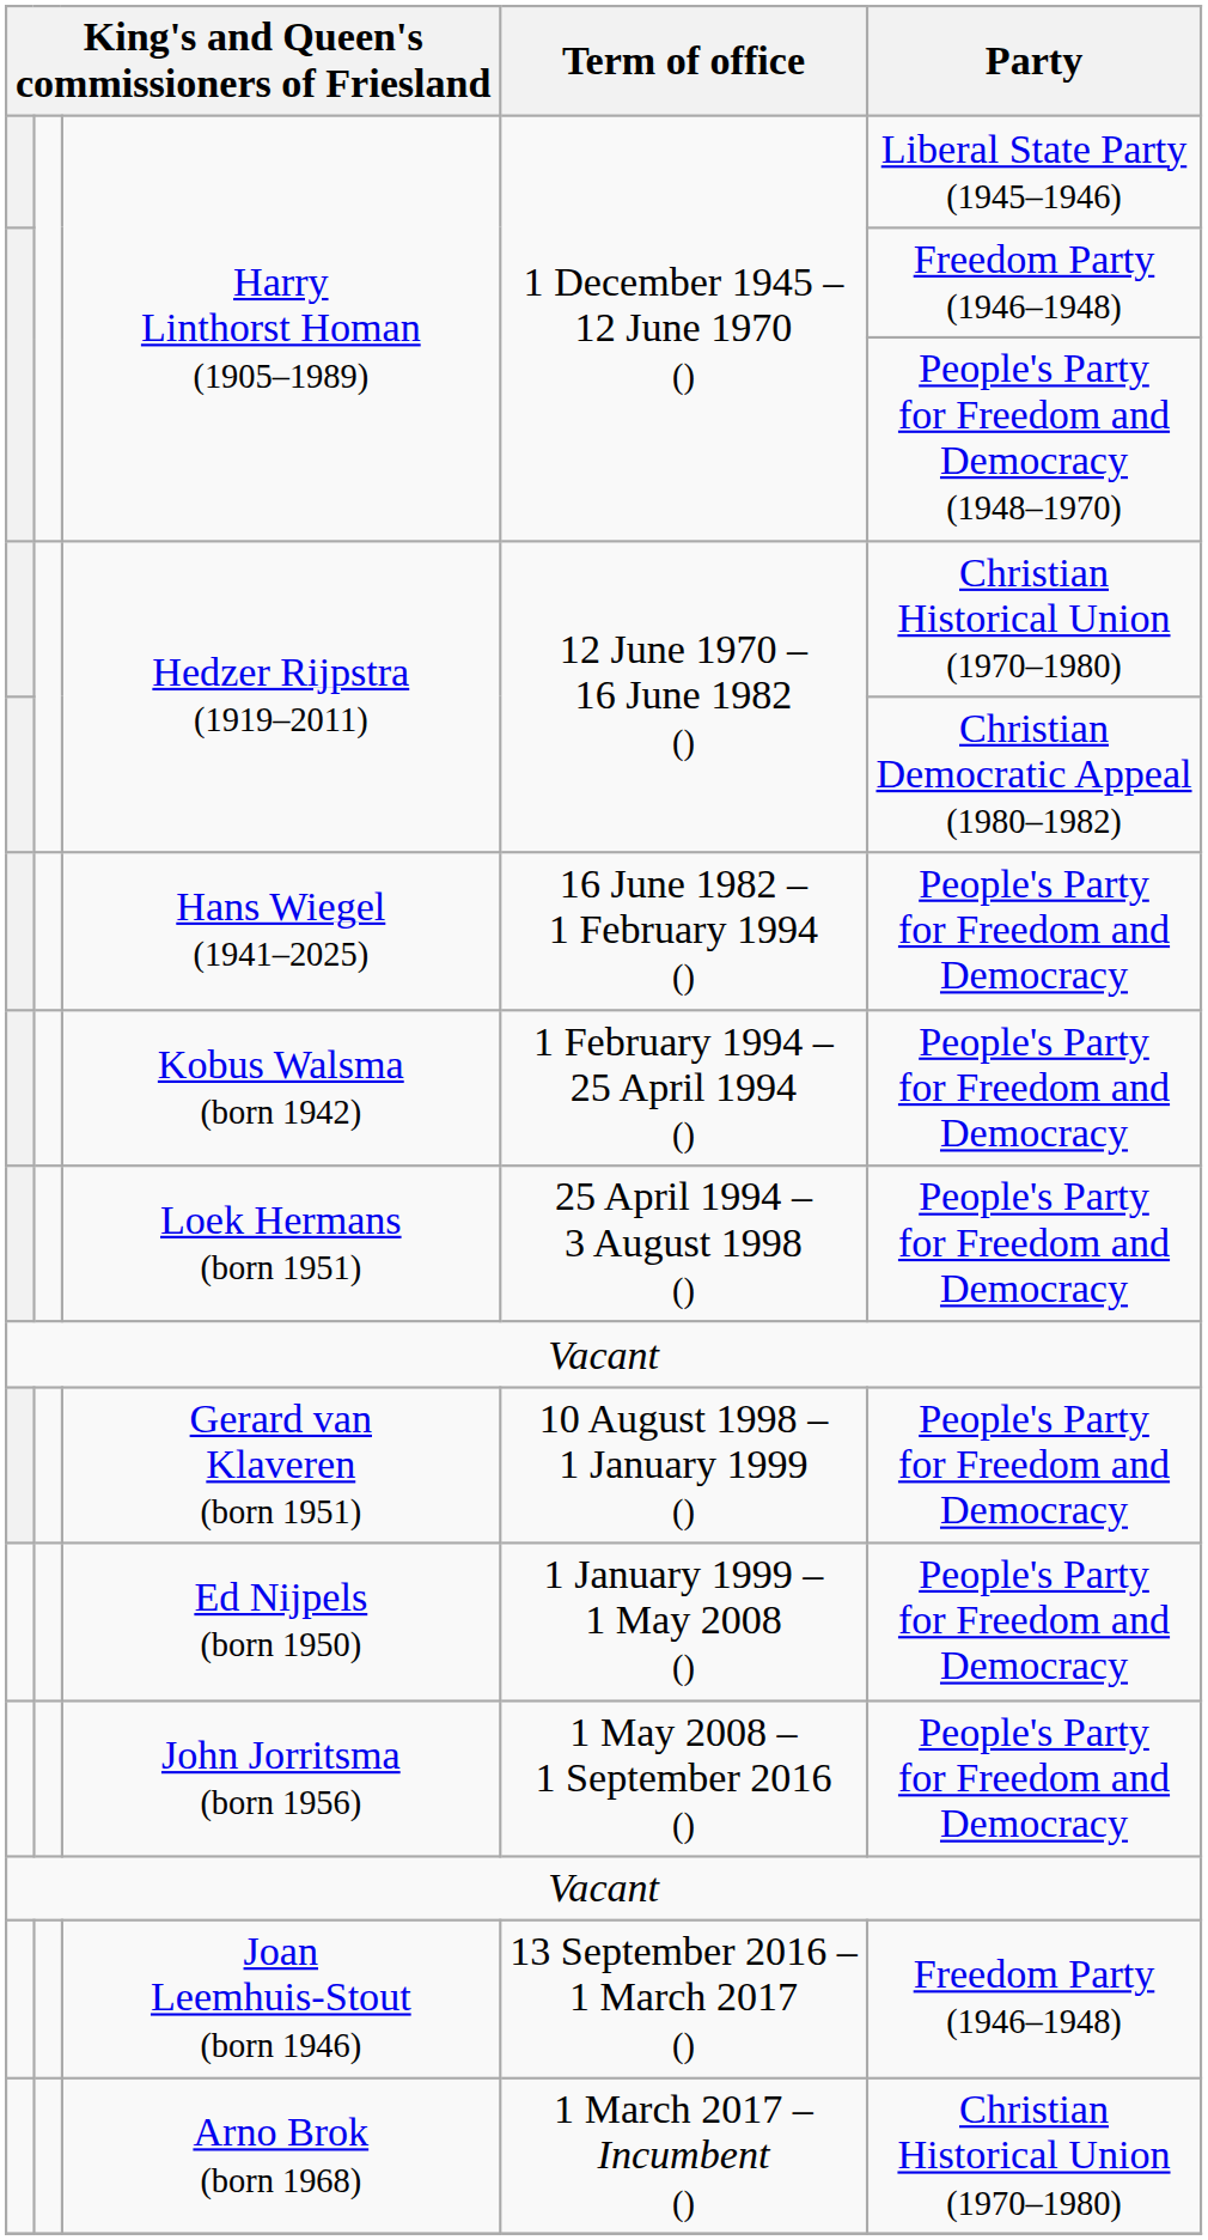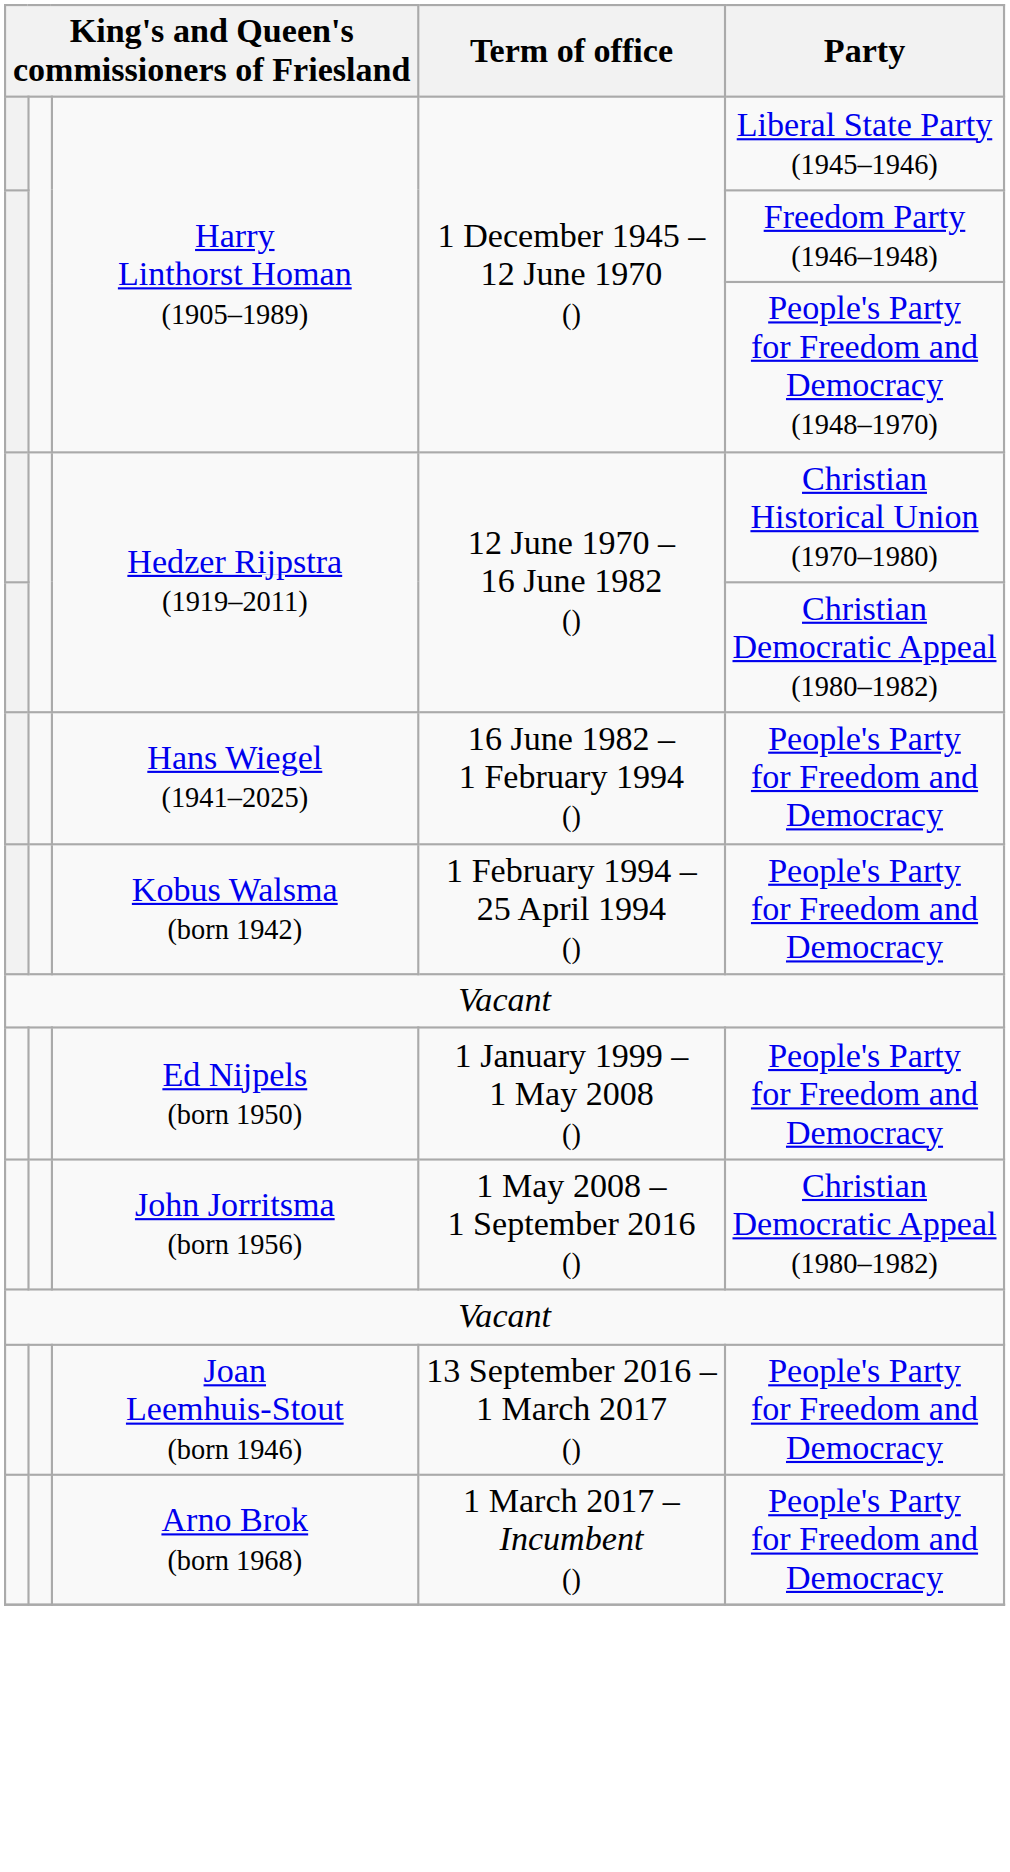- row: Loek Hermans (born 1951) | 25 April 1994 – 3 August 1998 () | People's Party for Freedom and Democracy
- row: Gerard van Klaveren (born 1951) | 10 August 1998 – 1 January 1999 () | People's Party for Freedom and Democracy
John Jorritsma (born 1956) | Party: People's Party for Freedom and Democracy -> Christian Democratic Appeal (1980–1982)
Joan Leemhuis-Stout (born 1946) | Party: Freedom Party (1946–1948) -> People's Party for Freedom and Democracy
Arno Brok (born 1968) | Party: Christian Historical Union (1970–1980) -> People's Party for Freedom and Democracy
